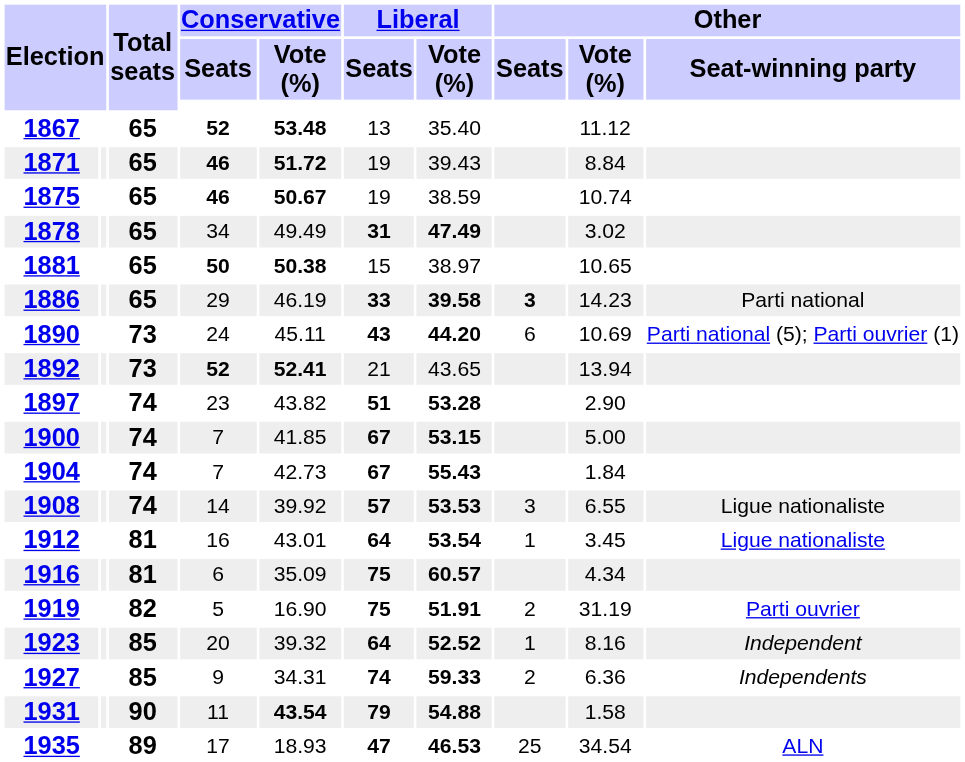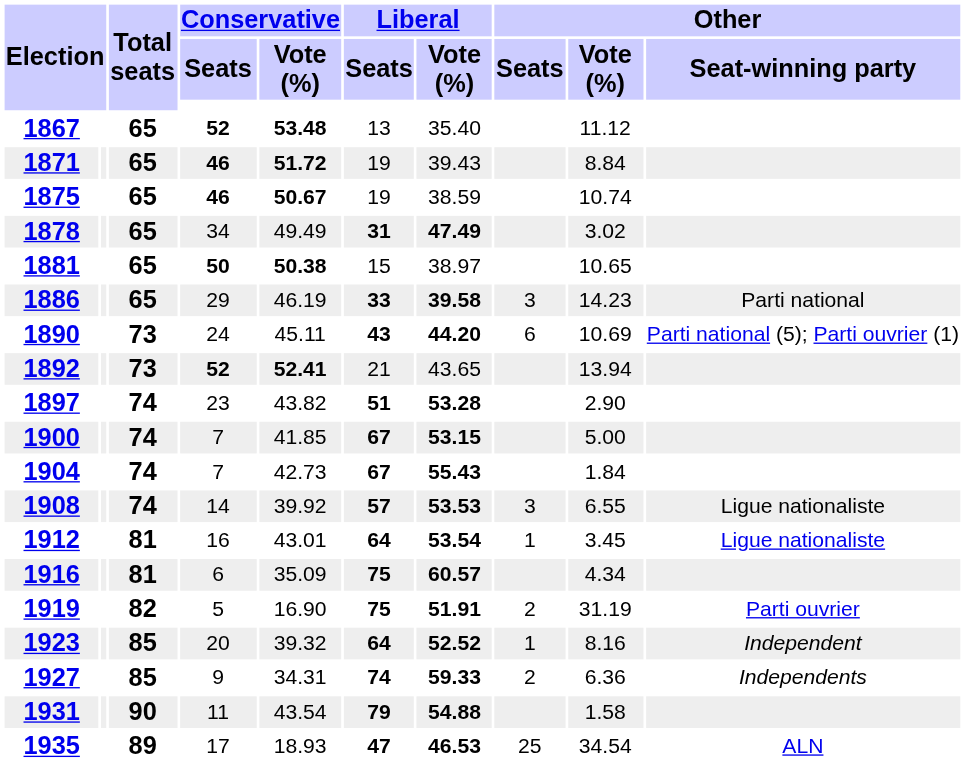1886 | Other / Seats: bold -> normal
1931 | Conservative / Vote (%): bold -> normal
